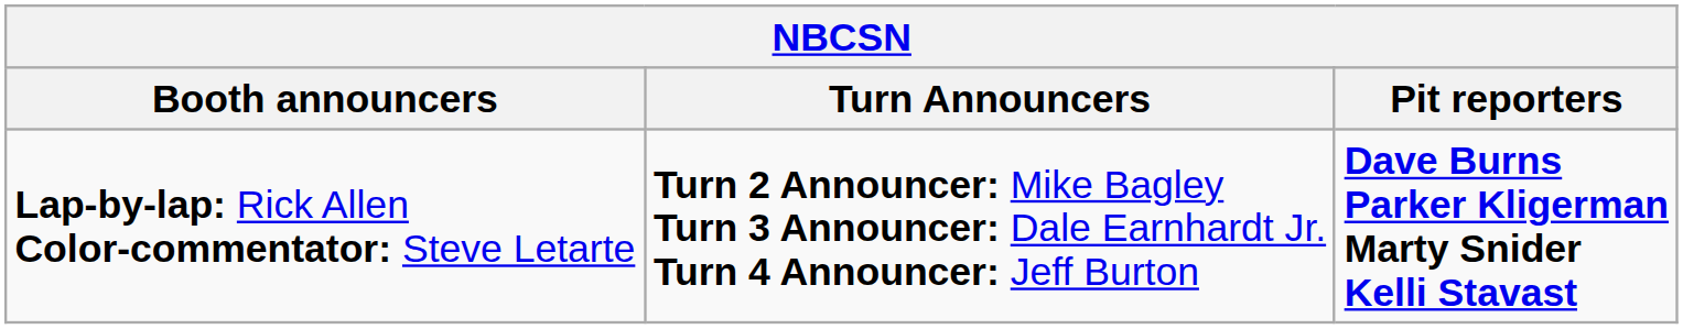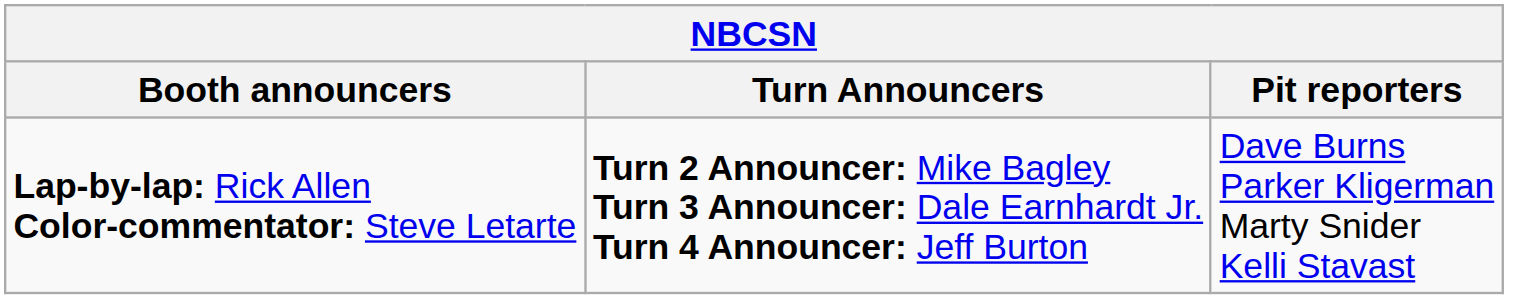Lap-by-lap: Rick Allen Color-commentator: Steve Letarte | Pit reporters: bold -> normal
